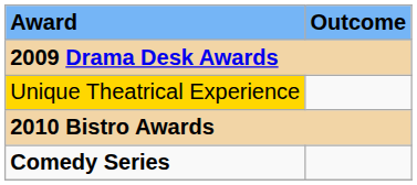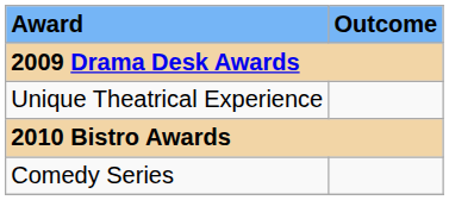Unique Theatrical Experience | Award: gold background -> no background
Comedy Series | Award: bold -> normal
